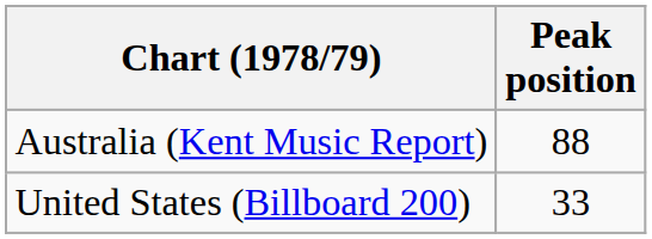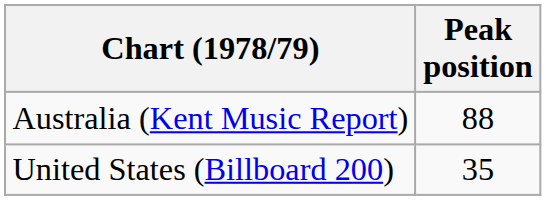United States (Billboard 200) | Peak position: 33 -> 35
